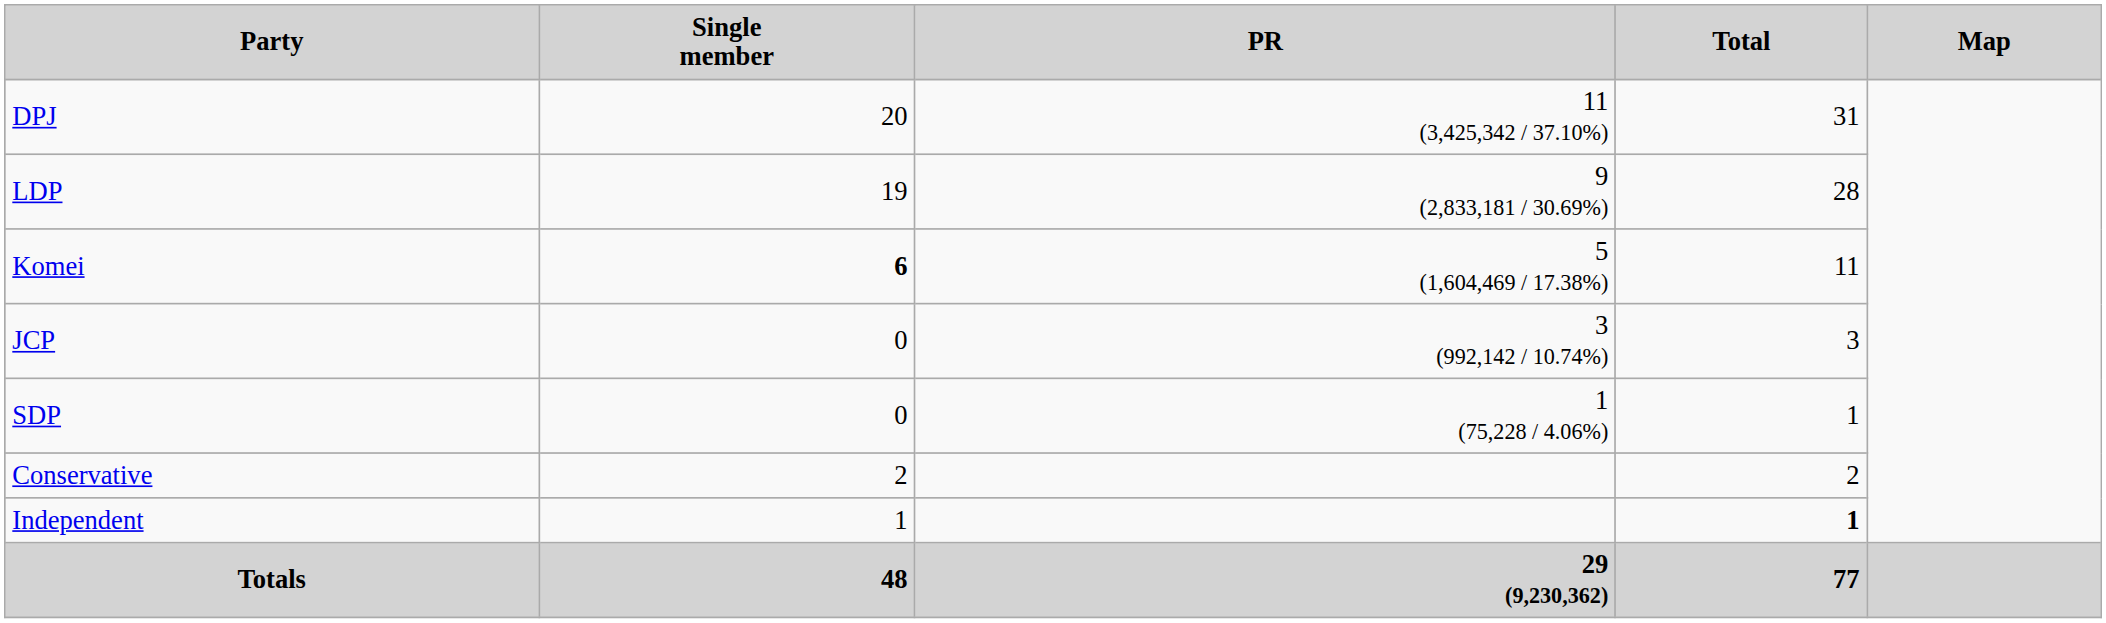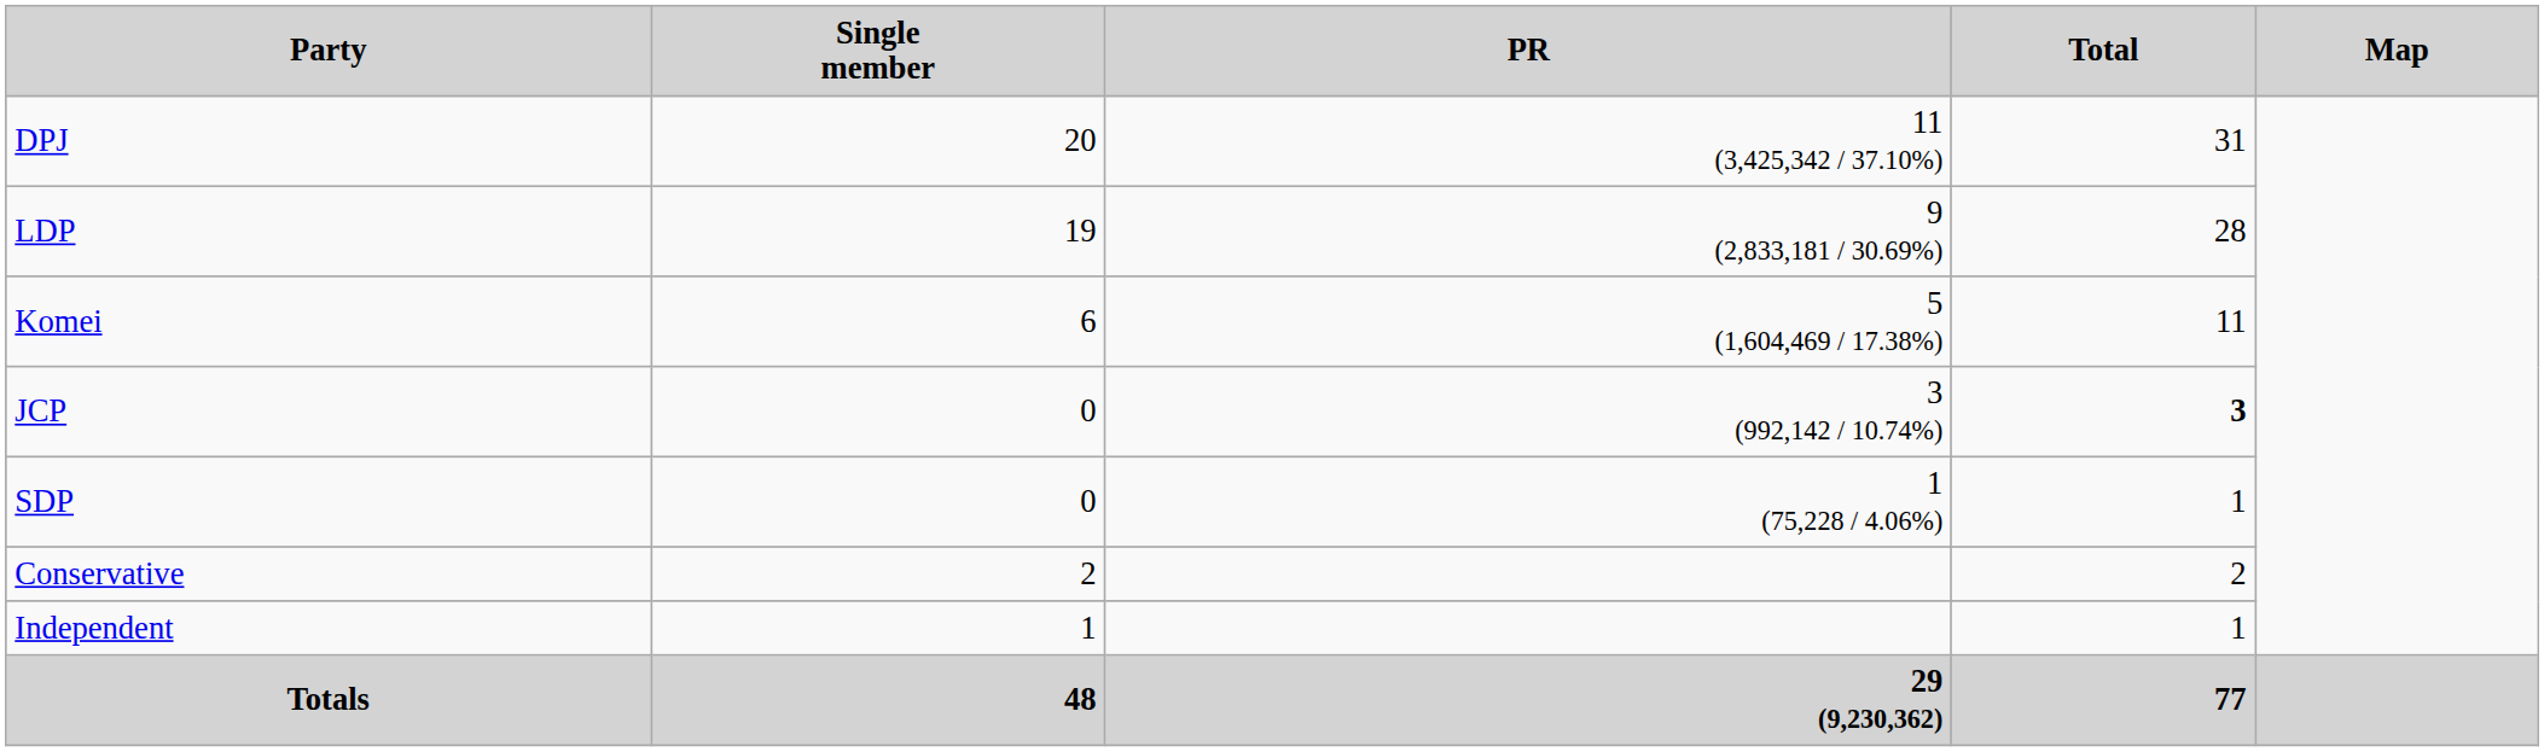Komei | Single member: bold -> normal
JCP | Total: normal -> bold
Independent | Total: bold -> normal
